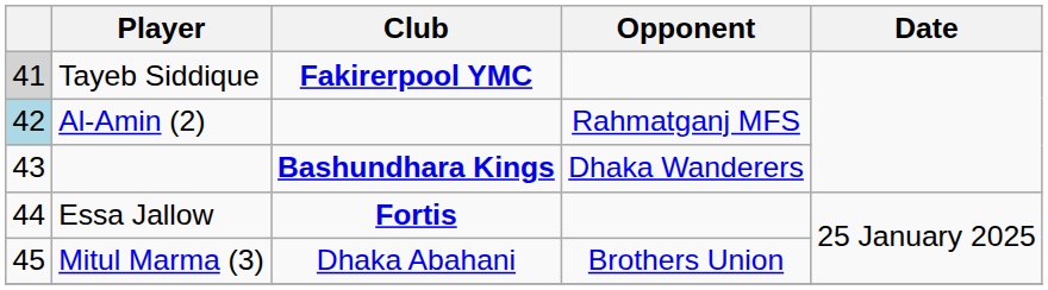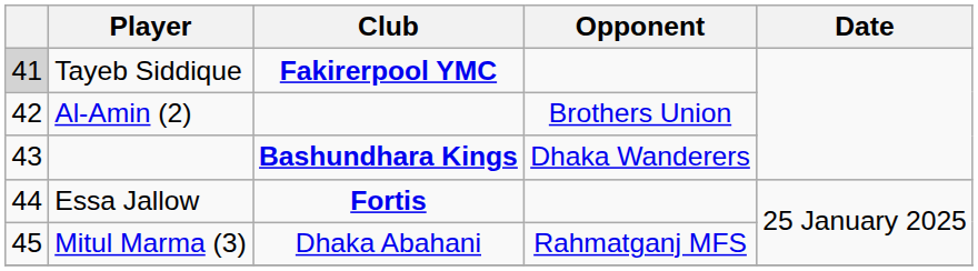Al-Amin (2) | column 1: lightblue background -> no background
Al-Amin (2) | Opponent: Rahmatganj MFS -> Brothers Union
Mitul Marma (3) | Opponent: Brothers Union -> Rahmatganj MFS
